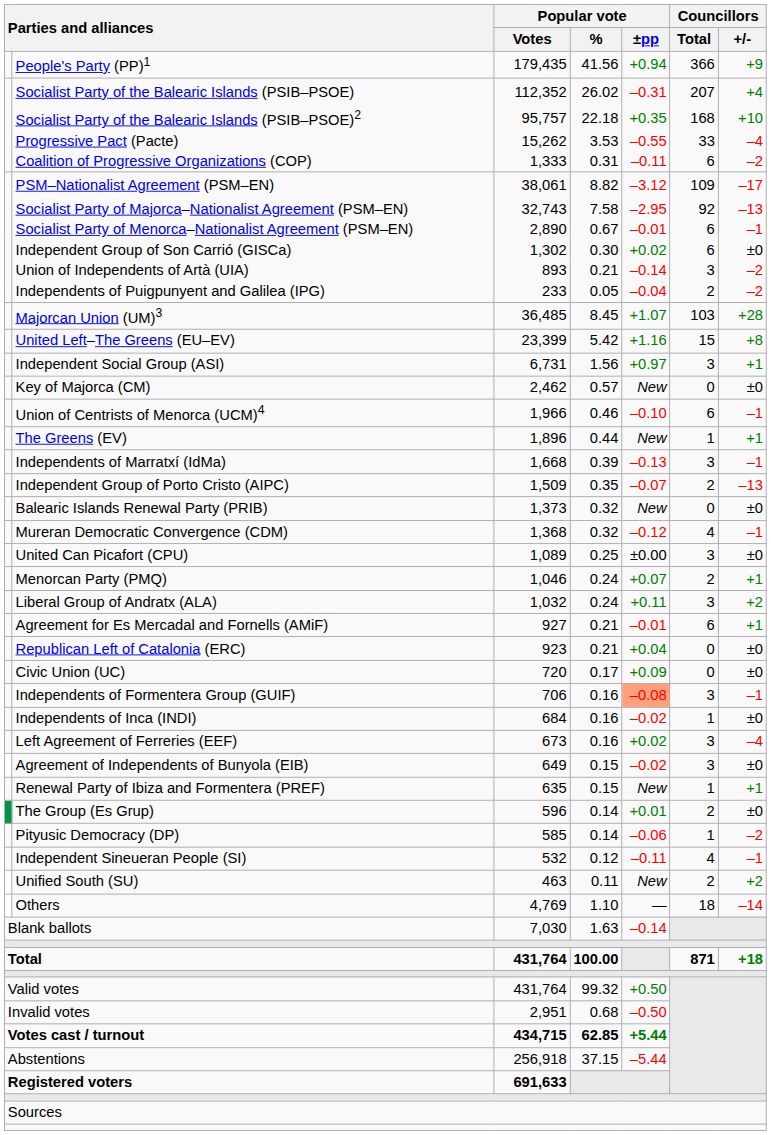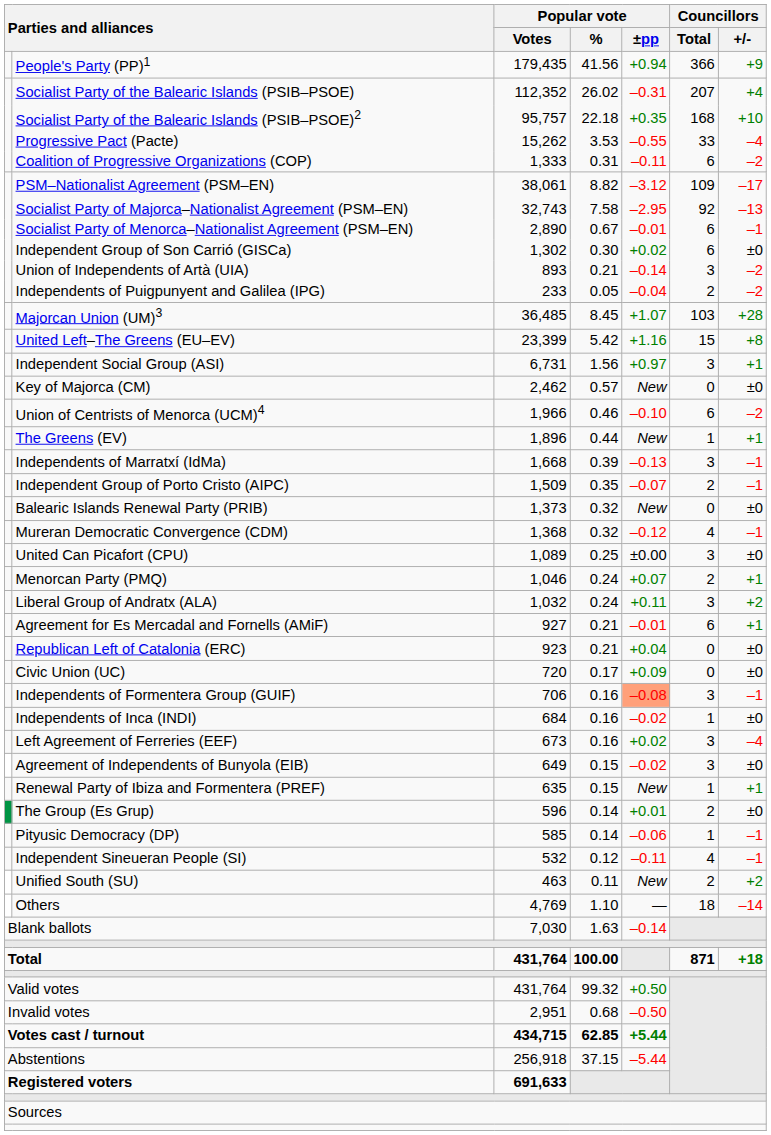Union of Centrists of Menorca (UCM)4 | Councillors / +/-: –1 -> –2
Independent Group of Porto Cristo (AIPC) | Councillors / +/-: –13 -> –1
Pityusic Democracy (DP) | Councillors / +/-: –2 -> –1
